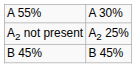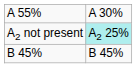A2 not present | column 2: no background -> paleturquoise background
